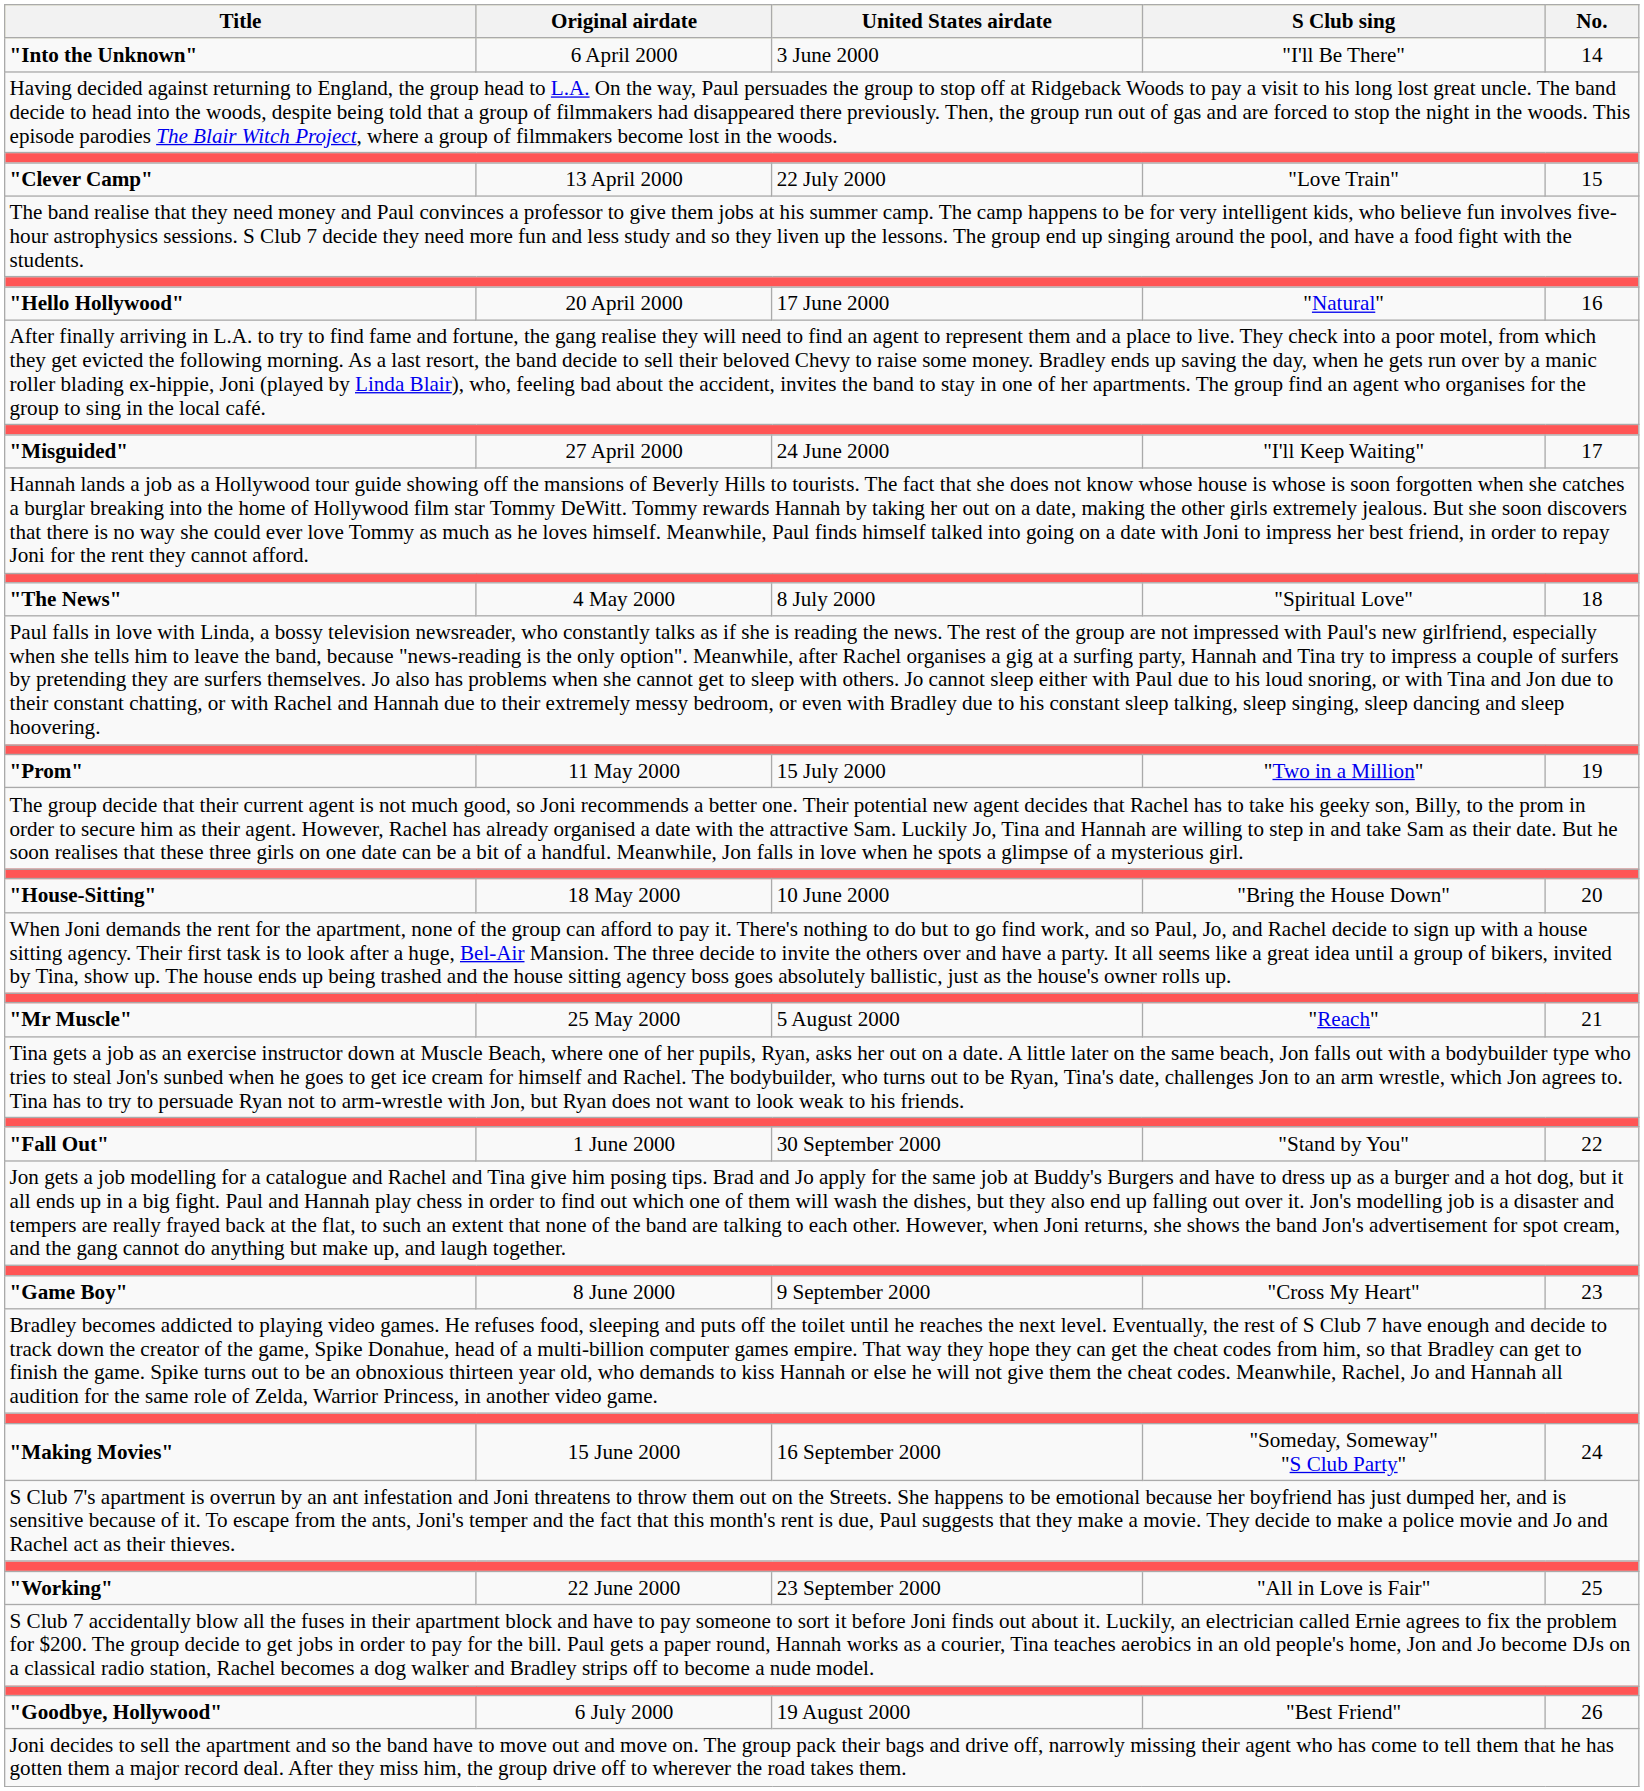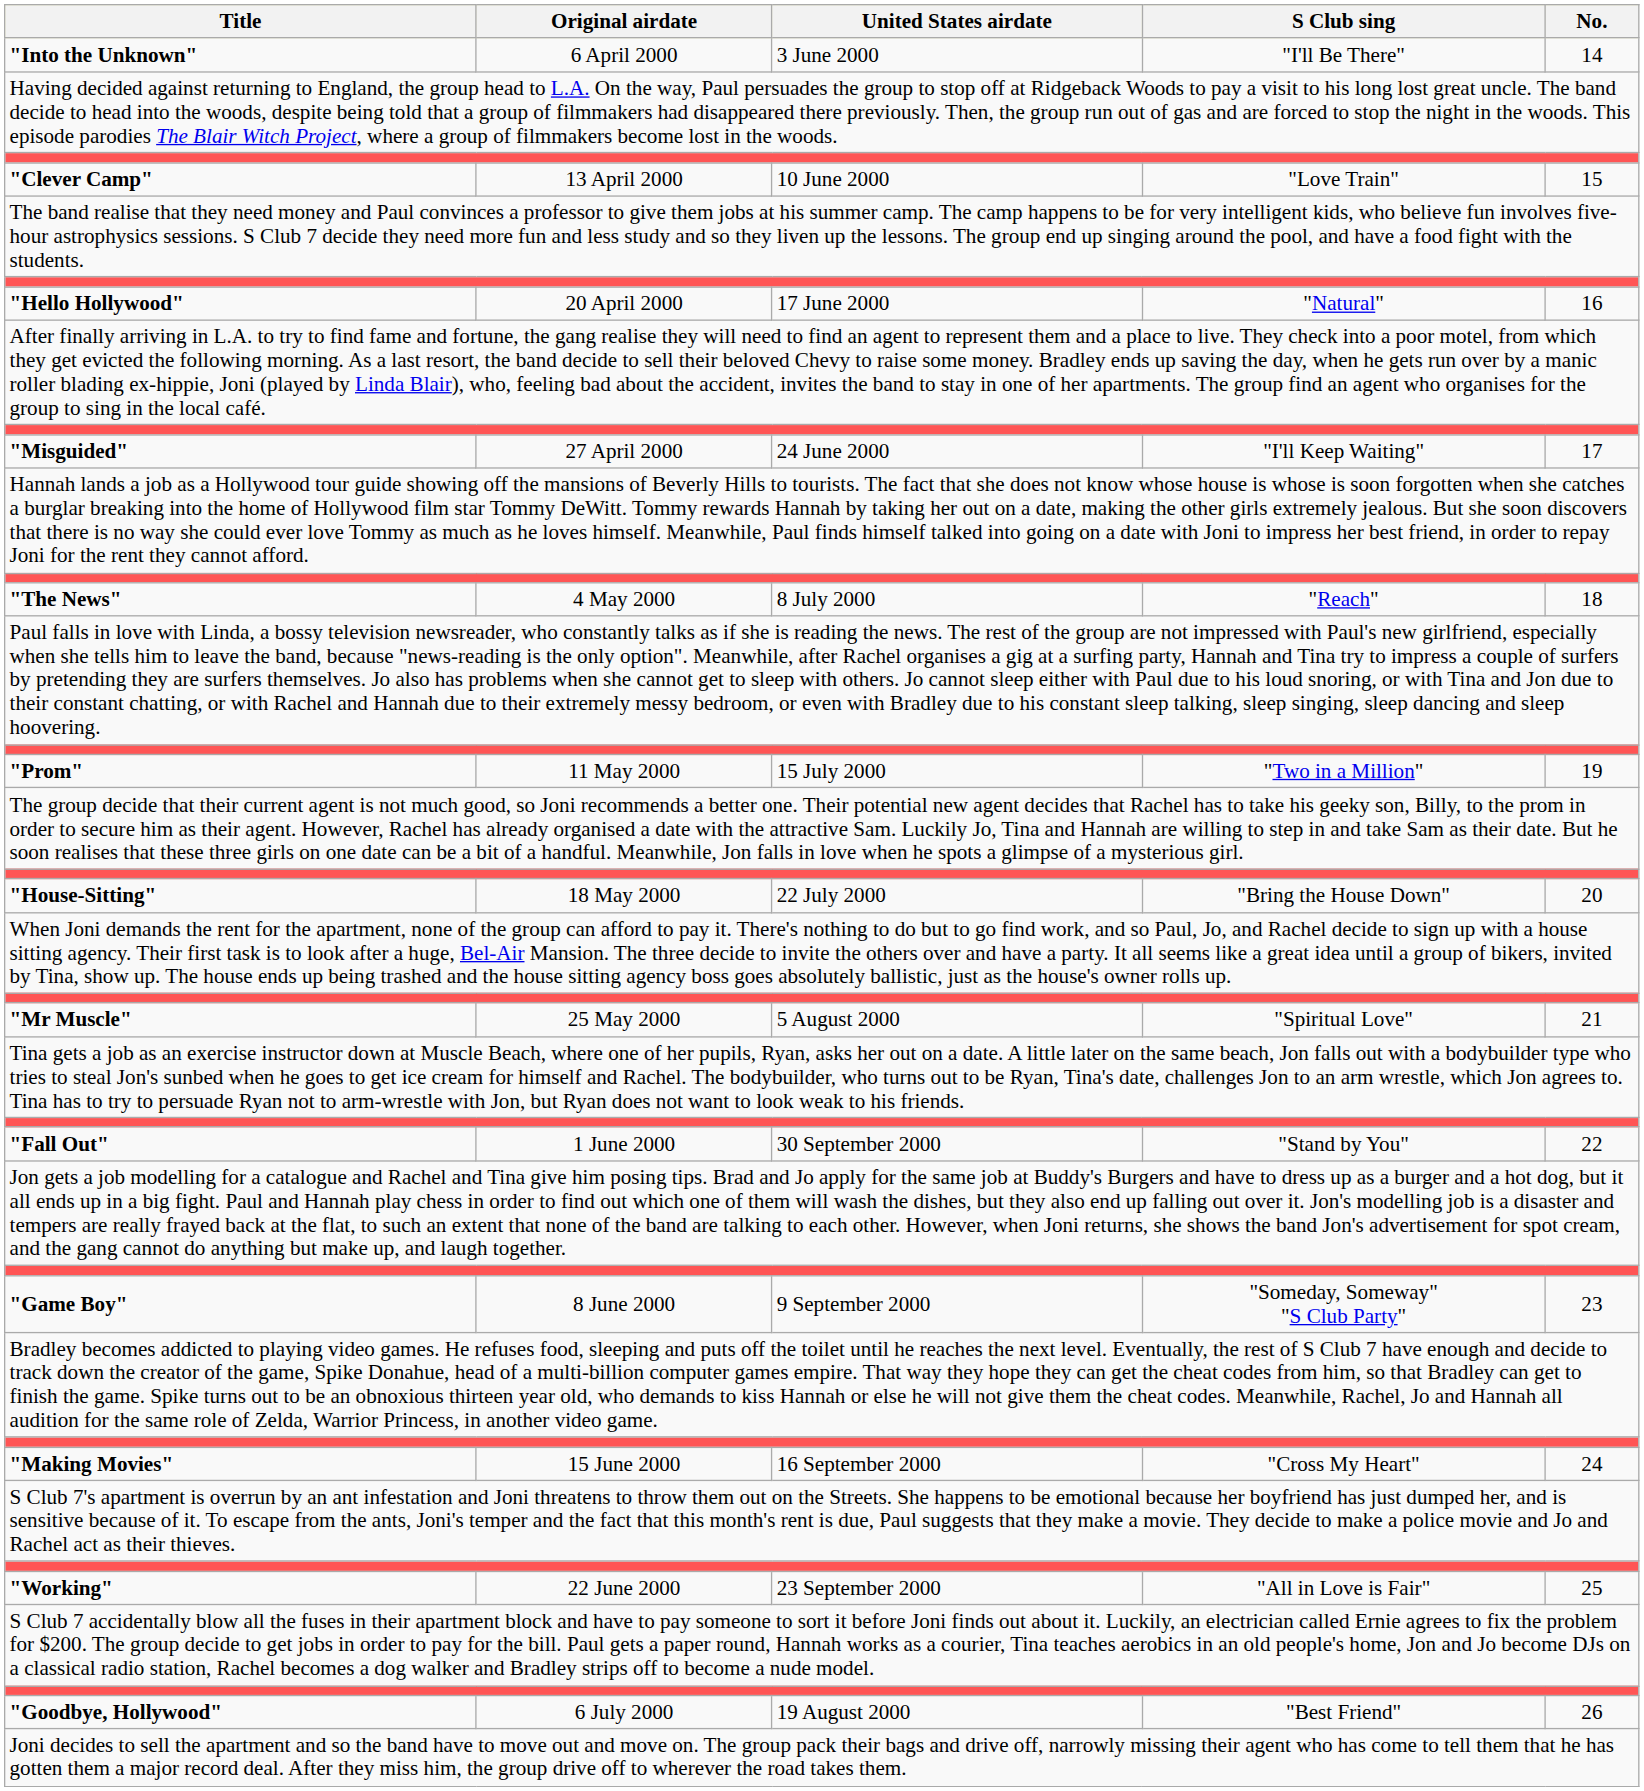"Clever Camp" | United States airdate: 22 July 2000 -> 10 June 2000
"The News" | S Club sing: "Spiritual Love" -> "Reach"
"House-Sitting" | United States airdate: 10 June 2000 -> 22 July 2000
"Mr Muscle" | S Club sing: "Reach" -> "Spiritual Love"
"Game Boy" | S Club sing: "Cross My Heart" -> "Someday, Someway" "S Club Party"
"Making Movies" | S Club sing: "Someday, Someway" "S Club Party" -> "Cross My Heart"
